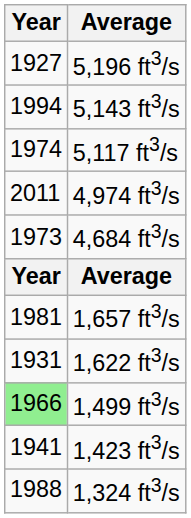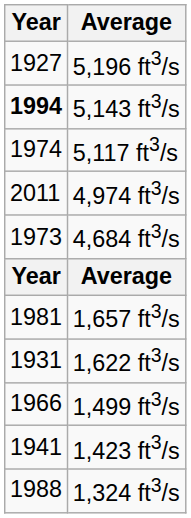5,143 ft3/s | Year: normal -> bold
1,499 ft3/s | Year: lightgreen background -> no background
